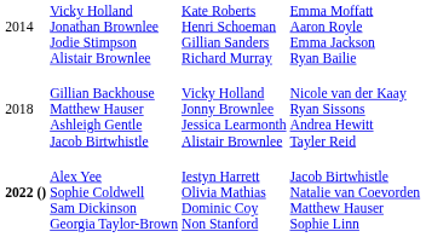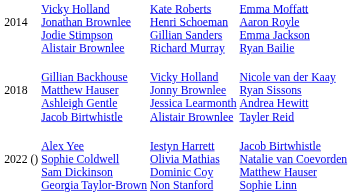Alex Yee Sophie Coldwell Sam Dickinson Georgia Taylor-Brown | column 1: bold -> normal
